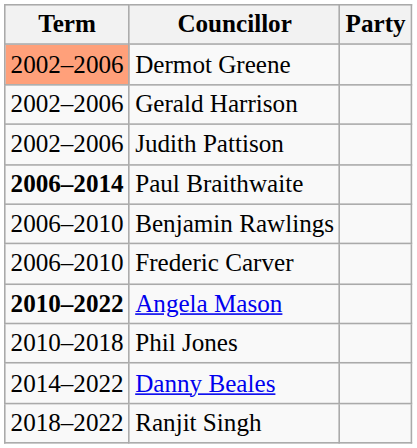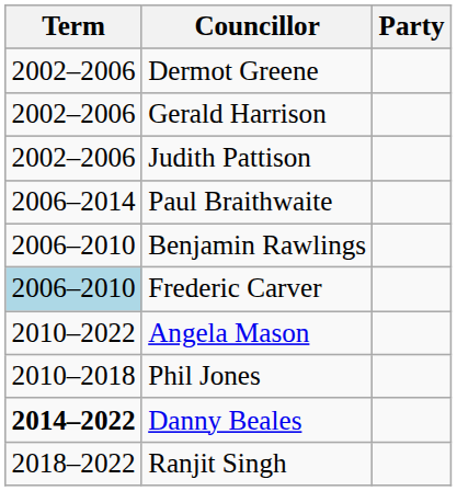Dermot Greene | Term: lightsalmon background -> no background
Paul Braithwaite | Term: bold -> normal
Frederic Carver | Term: no background -> lightblue background
Angela Mason | Term: bold -> normal
Danny Beales | Term: normal -> bold
